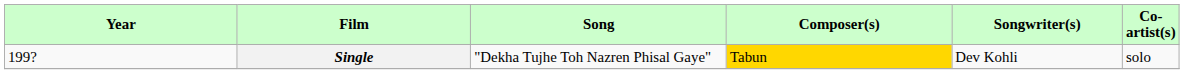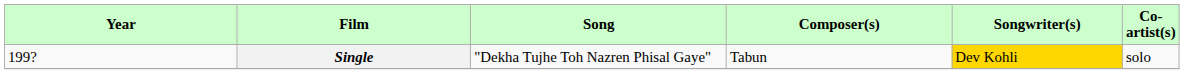Single | Composer(s): gold background -> no background
Single | Songwriter(s): no background -> gold background
